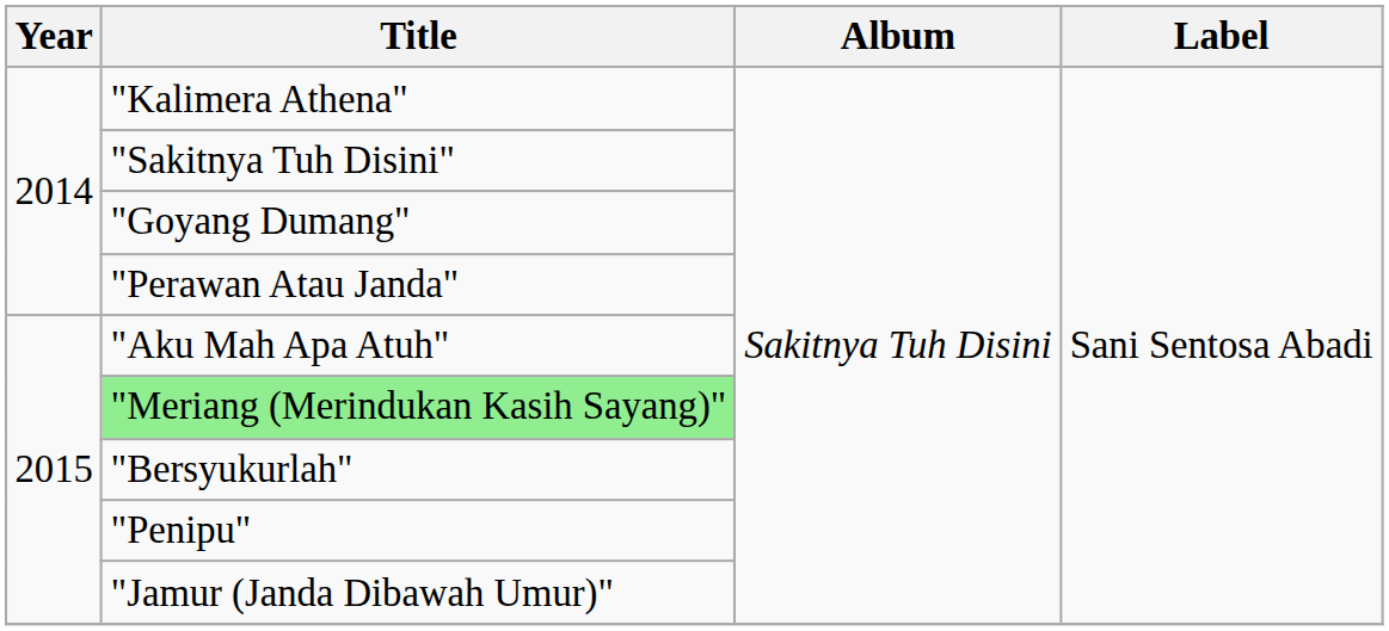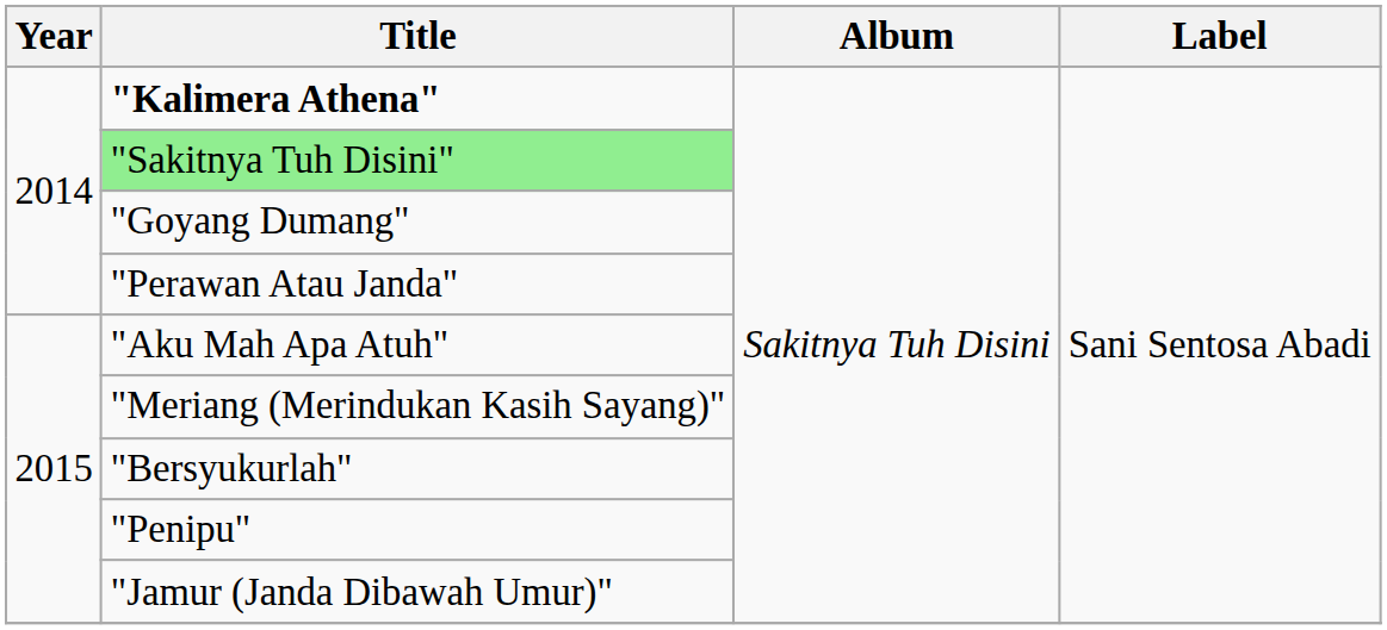"Kalimera Athena" | Title: normal -> bold
"Sakitnya Tuh Disini" | Title: no background -> lightgreen background
"Meriang (Merindukan Kasih Sayang)" | Title: lightgreen background -> no background
